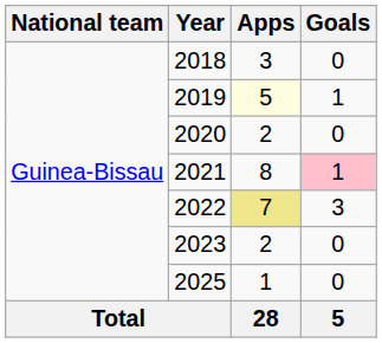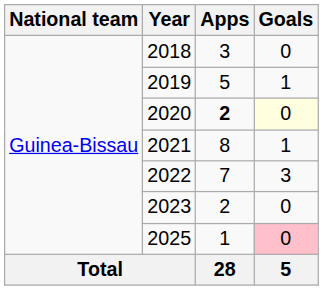2019 | Apps: lightyellow background -> no background
2020 | Apps: normal -> bold
2020 | Goals: no background -> lightyellow background
2021 | Goals: pink background -> no background
2022 | Apps: khaki background -> no background
2025 | Goals: no background -> pink background
